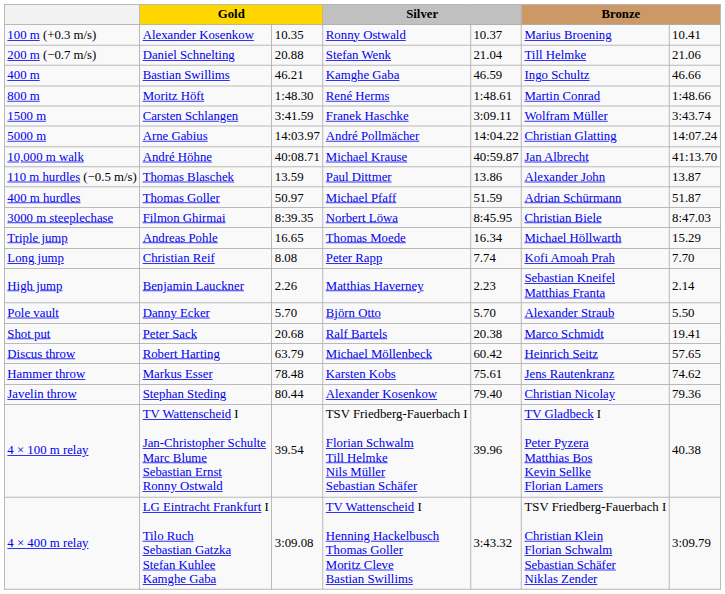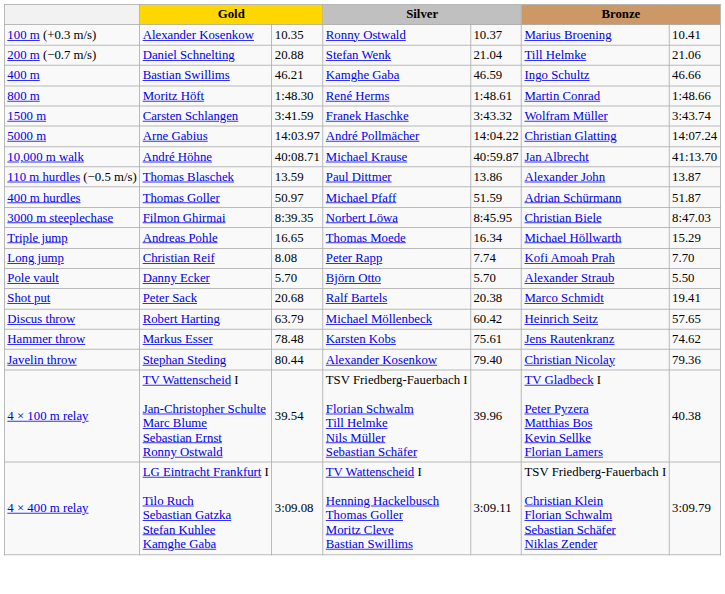1500 m | column 5: 3:09.11 -> 3:43.32
- row: High jump | Benjamin Lauckner | 2.26 | Matthias Haverney | 2.23 | Sebastian Kneifel Matthias Franta | 2.14
4 × 400 m relay | column 5: 3:43.32 -> 3:09.11
